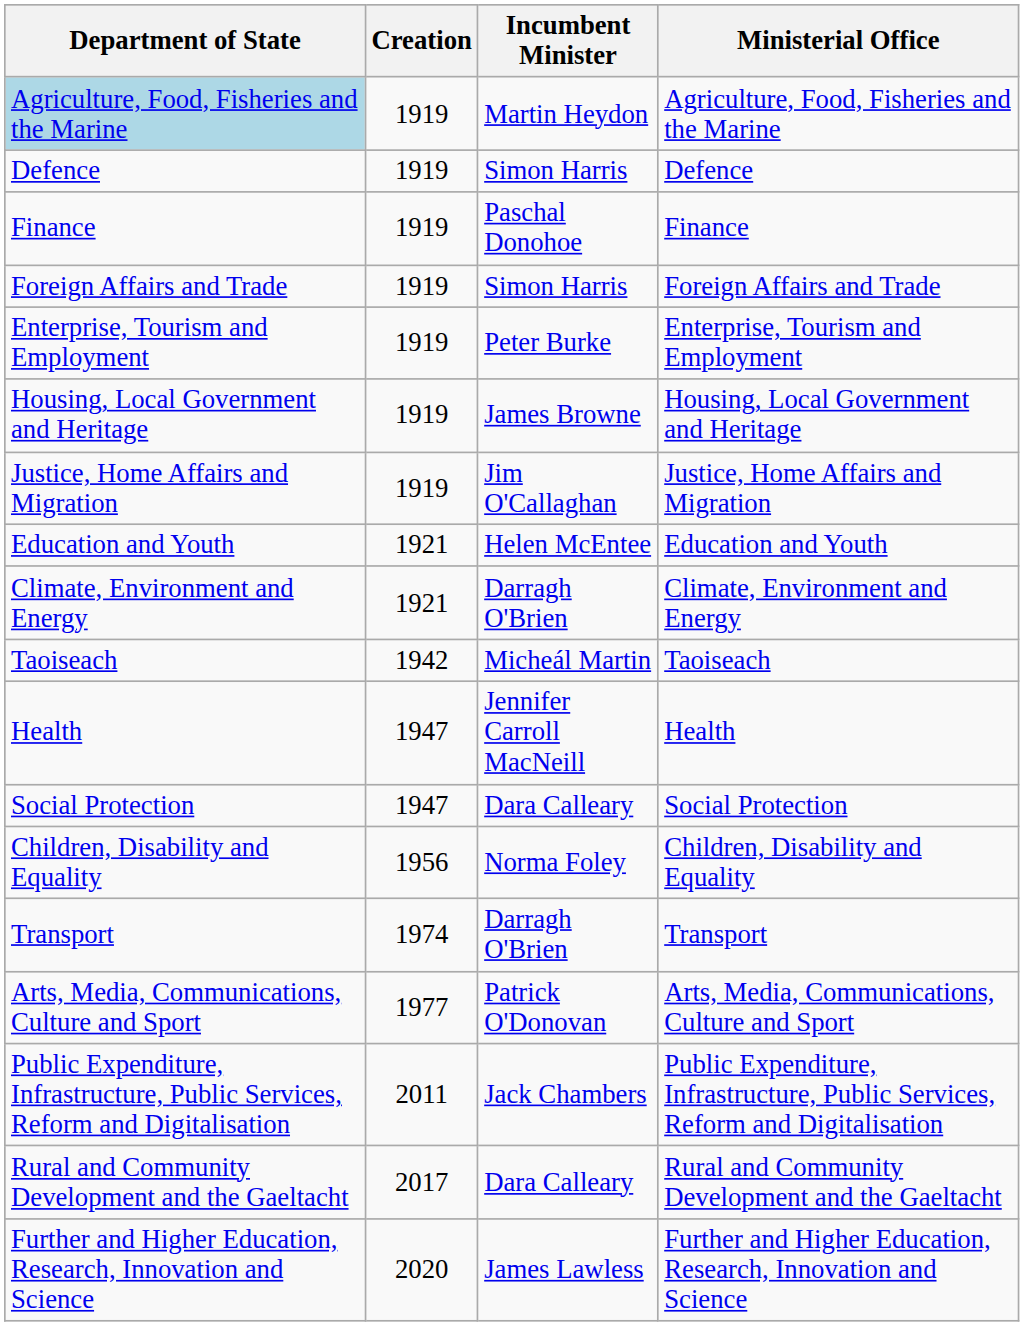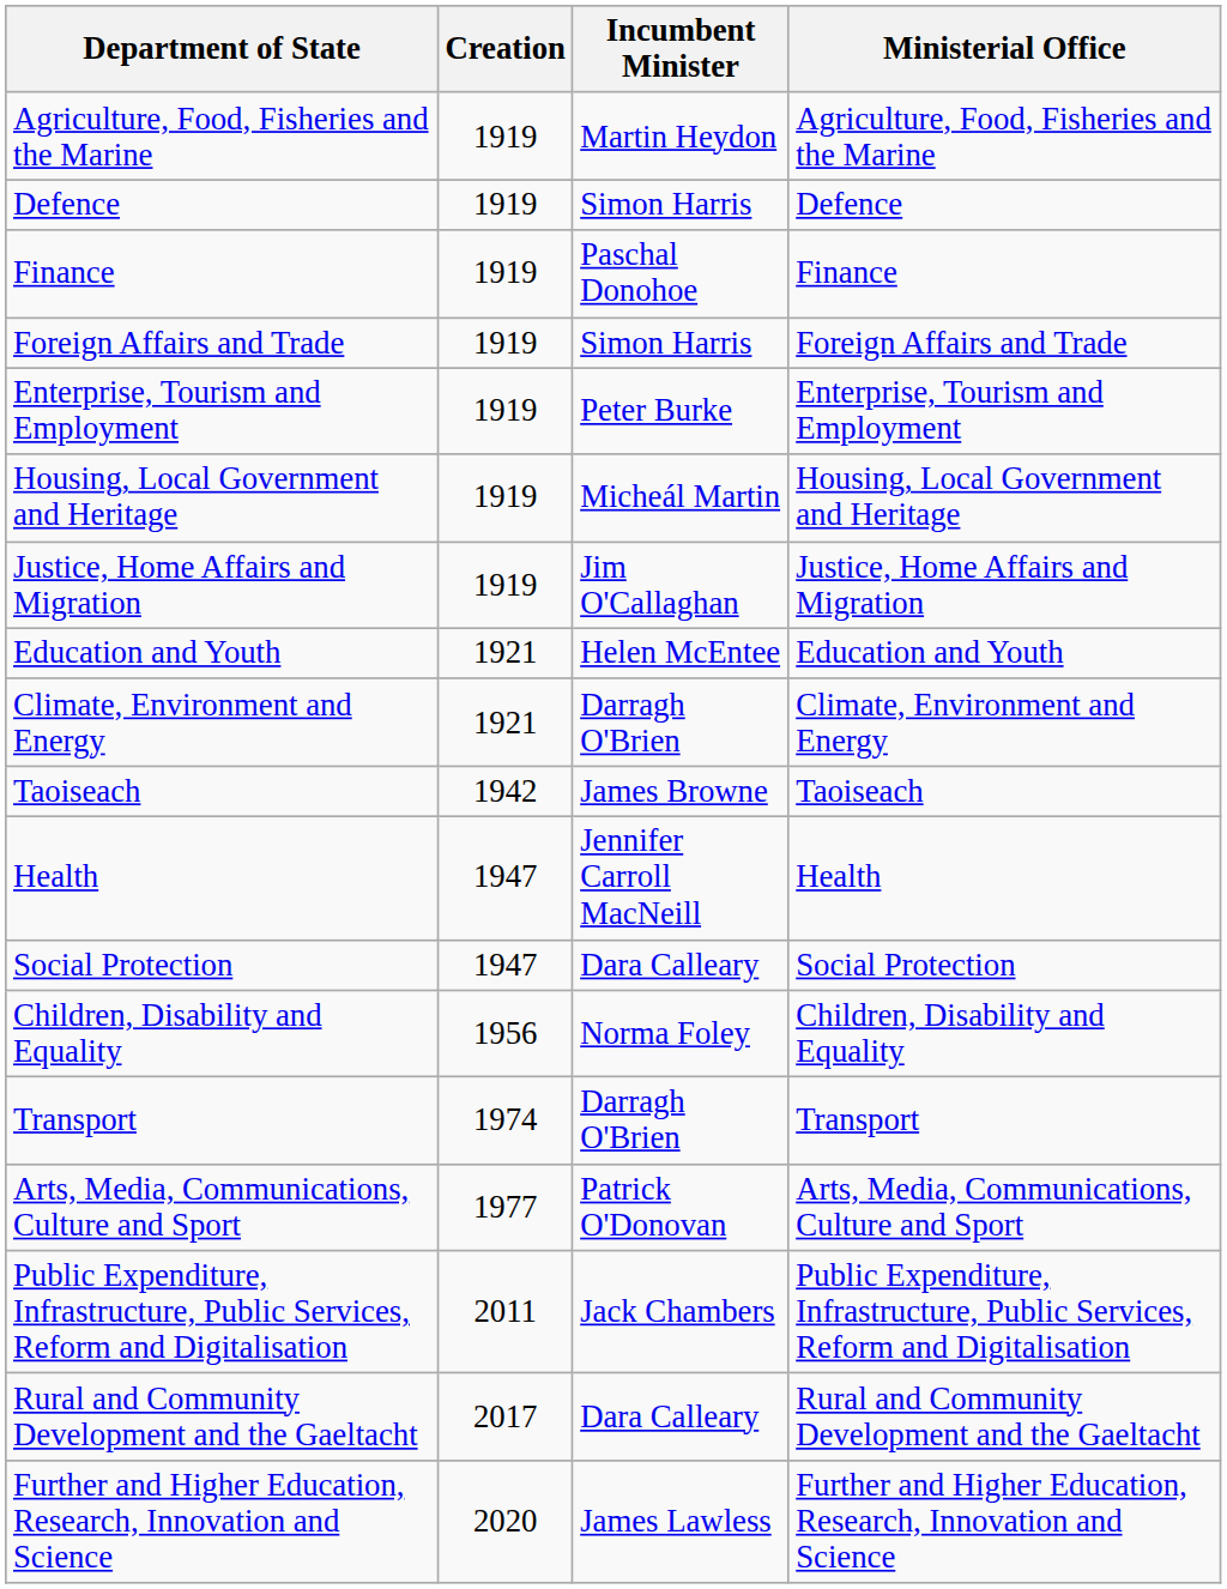row 2 | Department of State: lightblue background -> no background
row 7 | Incumbent Minister: James Browne -> Micheál Martin
row 11 | Incumbent Minister: Micheál Martin -> James Browne
